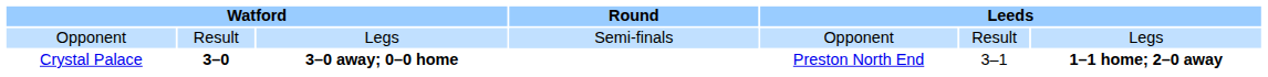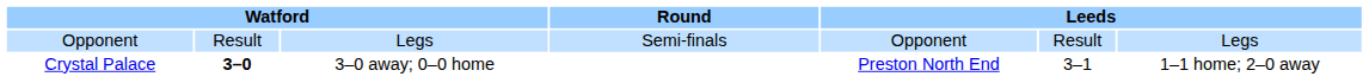Crystal Palace | column 3: bold -> normal
Crystal Palace | column 7: bold -> normal
